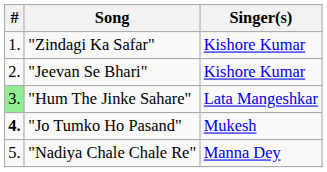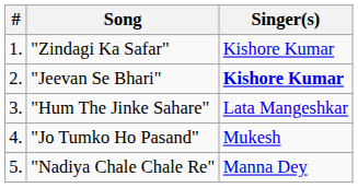"Jeevan Se Bhari" | Singer(s): normal -> bold
"Hum The Jinke Sahare" | #: lightgreen background -> no background
"Jo Tumko Ho Pasand" | #: bold -> normal
